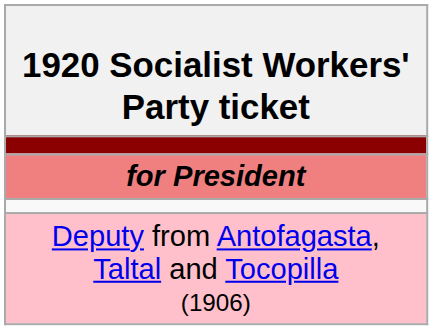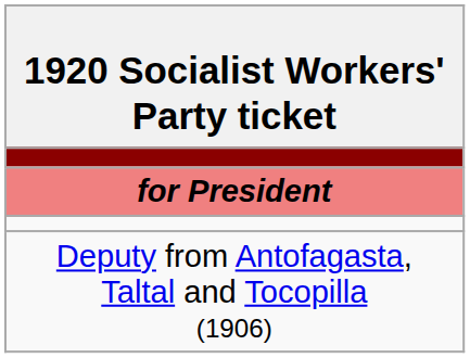Deputy from Antofagasta, Taltal and Tocopilla (1906) | column 1: pink background -> no background
